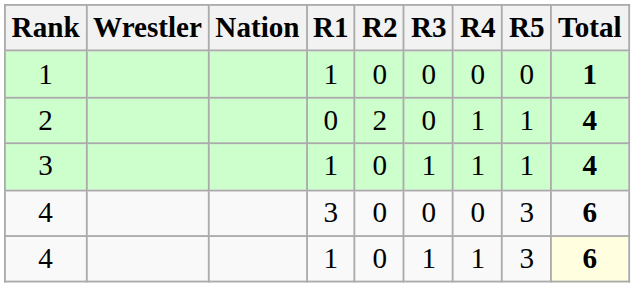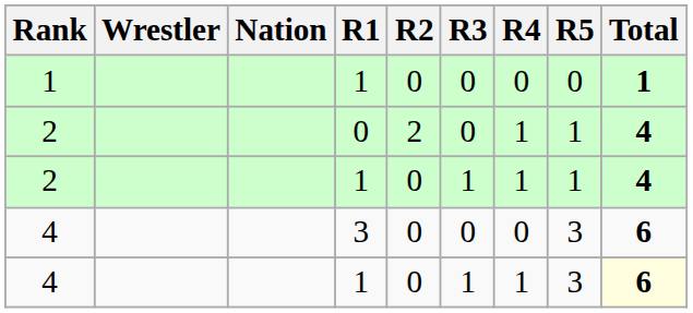row 4 | Rank: 3 -> 2
